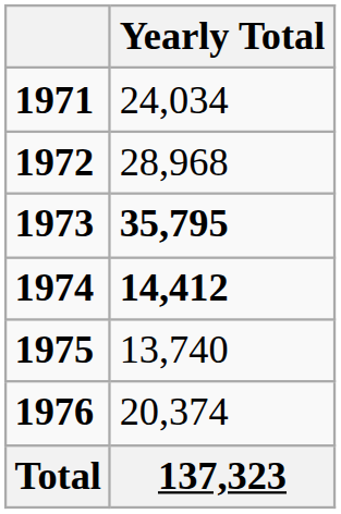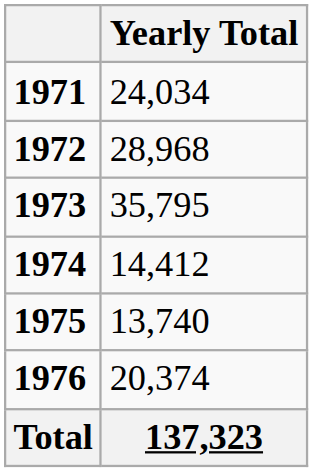1973 | Yearly Total: bold -> normal
1974 | Yearly Total: bold -> normal
